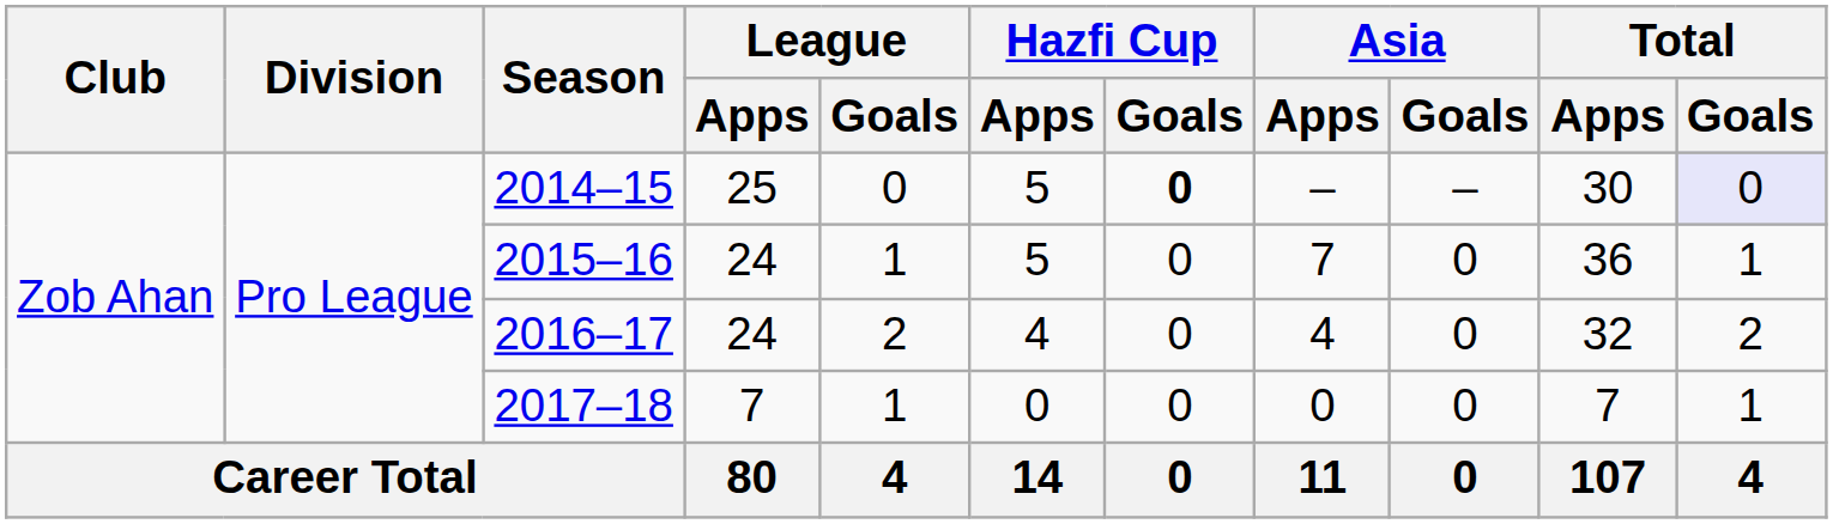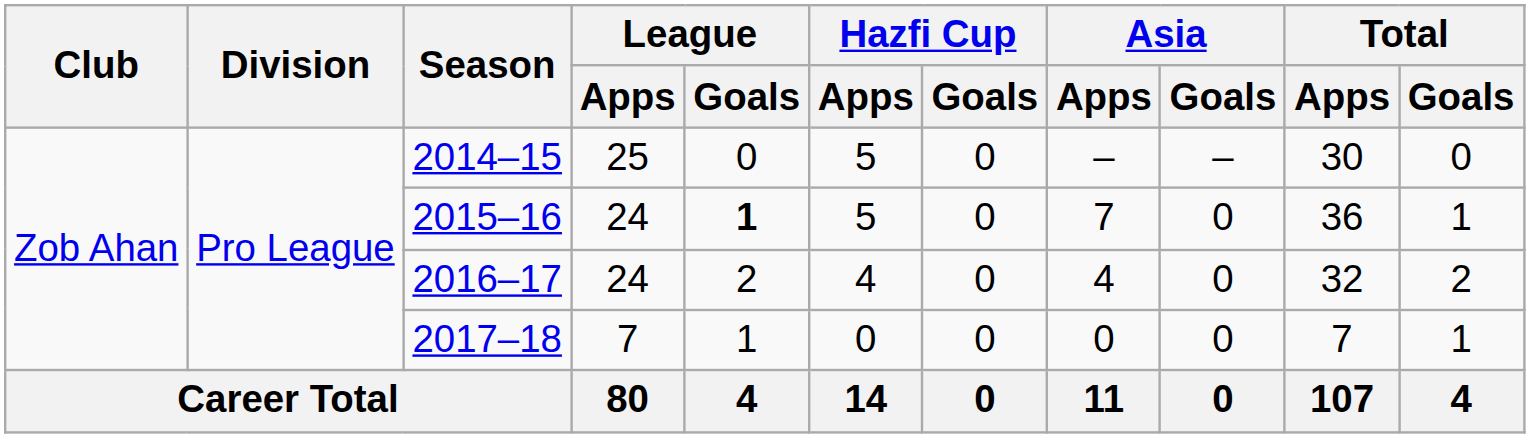2014–15 | Hazfi Cup / Goals: bold -> normal
2014–15 | Total / Goals: lavender background -> no background
2015–16 | League / Goals: normal -> bold
